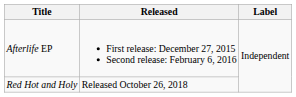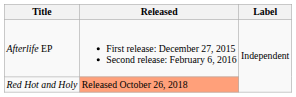Red Hot and Holy | Released: no background -> lightsalmon background
